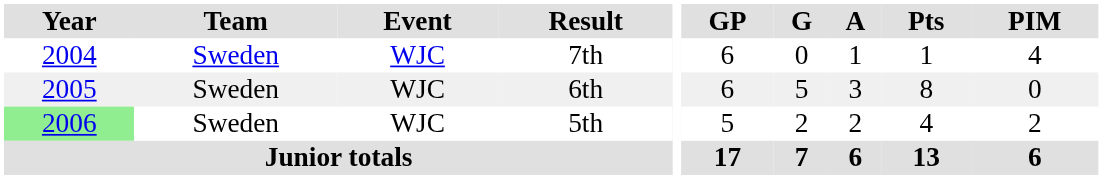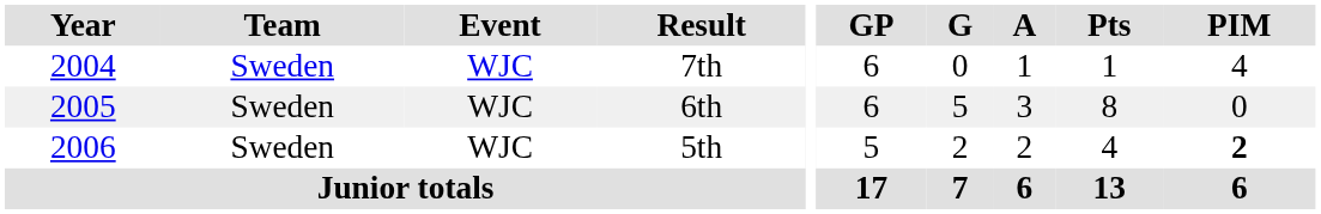5th | Year: lightgreen background -> no background
5th | PIM: normal -> bold
